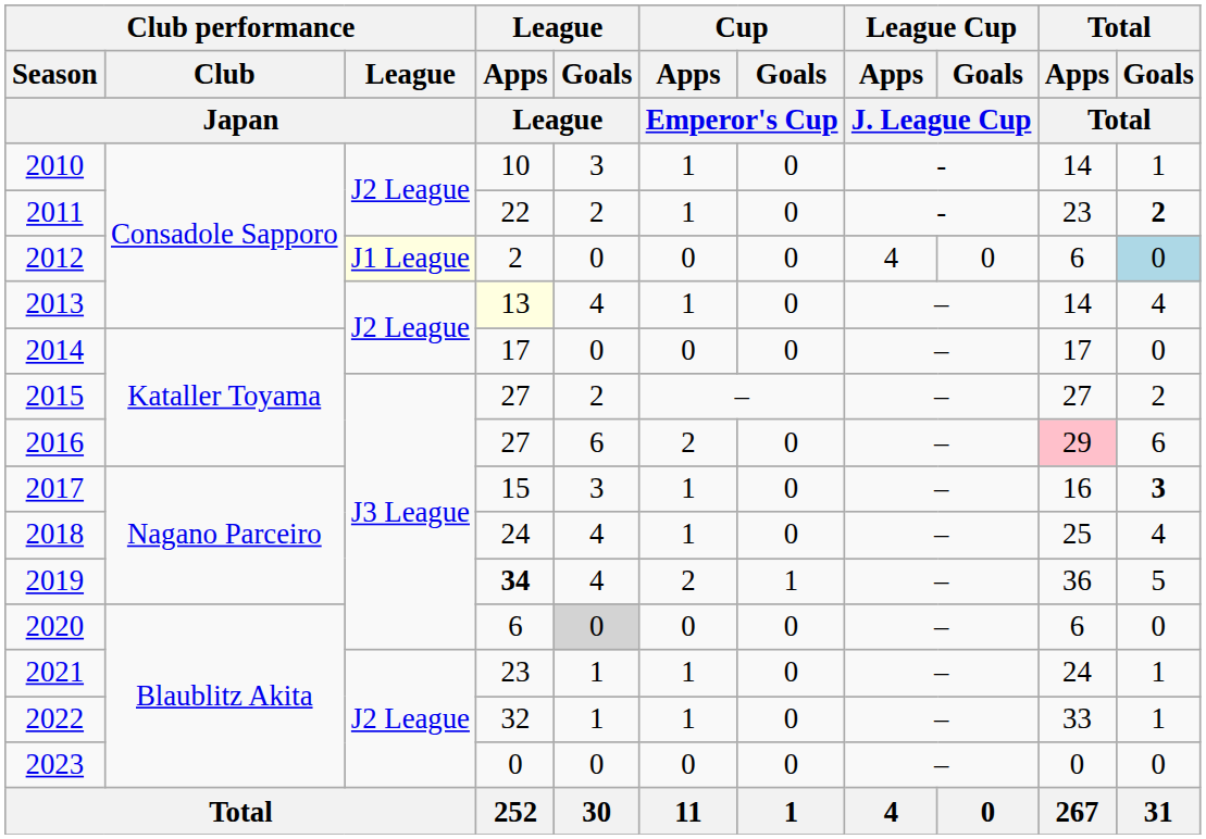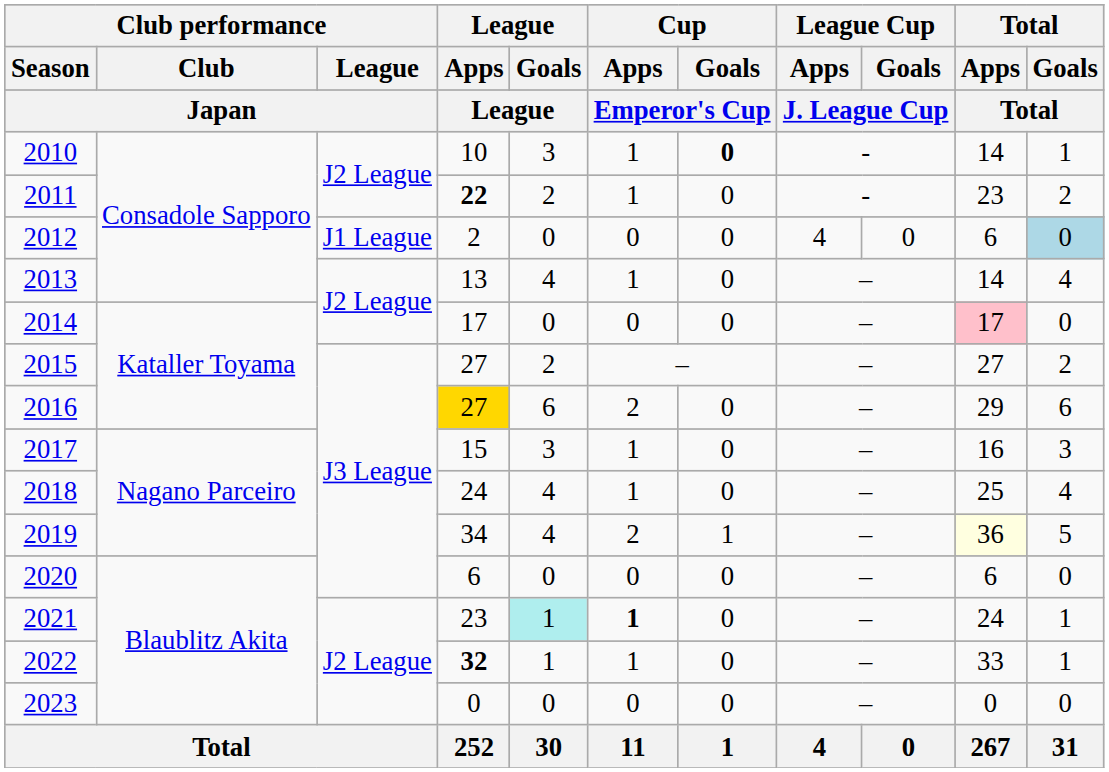2010 | Cup / Goals / Emperor's Cup: normal -> bold
2011 | League / Apps / League: normal -> bold
2011 | Total / Goals / Total: bold -> normal
2012 | Club performance / League / Japan: lightyellow background -> no background
2013 | League / Apps / League: lightyellow background -> no background
2014 | Total / Apps / Total: no background -> pink background
2016 | League / Apps / League: no background -> gold background
2016 | Total / Apps / Total: pink background -> no background
2017 | Total / Goals / Total: bold -> normal
2019 | League / Apps / League: bold -> normal
2019 | Total / Apps / Total: no background -> lightyellow background
2020 | League / Goals / League: lightgrey background -> no background
2021 | League / Goals / League: no background -> paleturquoise background
2021 | Cup / Apps / Emperor's Cup: normal -> bold
2022 | League / Apps / League: normal -> bold
